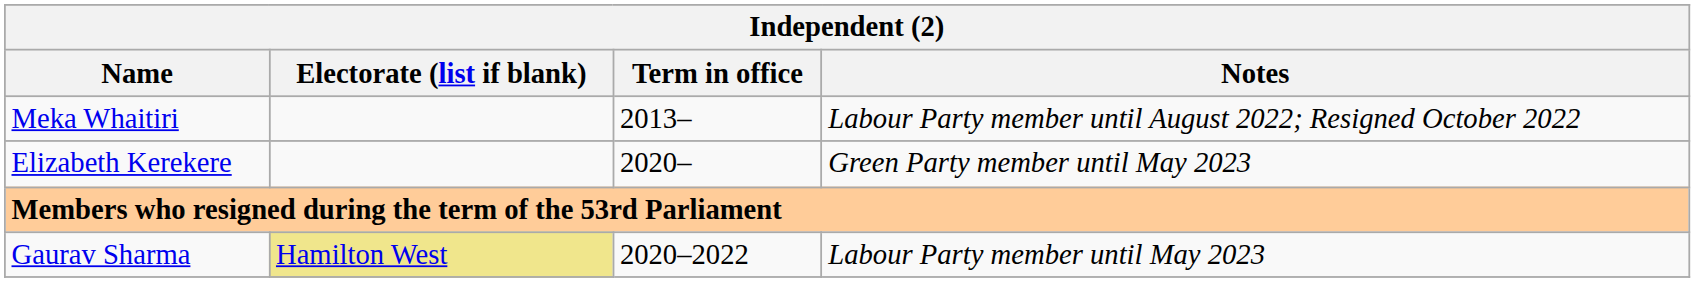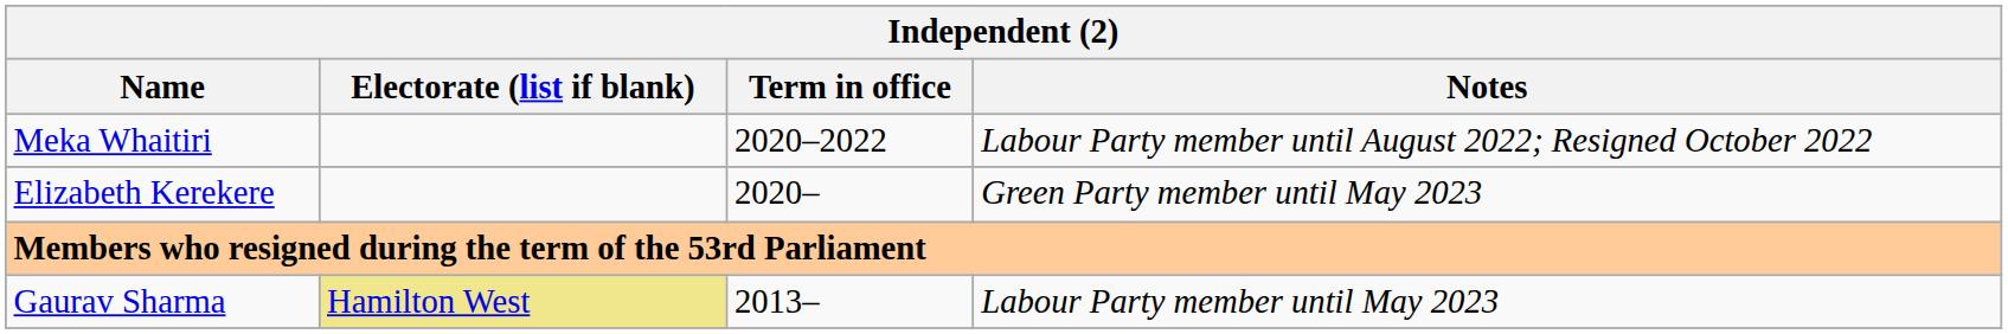Meka Whaitiri | Term in office: 2013– -> 2020–2022
Gaurav Sharma | Term in office: 2020–2022 -> 2013–
